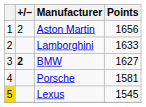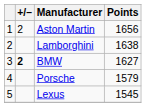Lamborghini | Points: 1633 -> 1638
Porsche | Points: 1581 -> 1579
Lexus | column 1: gold background -> no background
